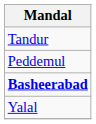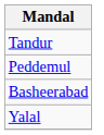row 4 | column 1: bold -> normal
